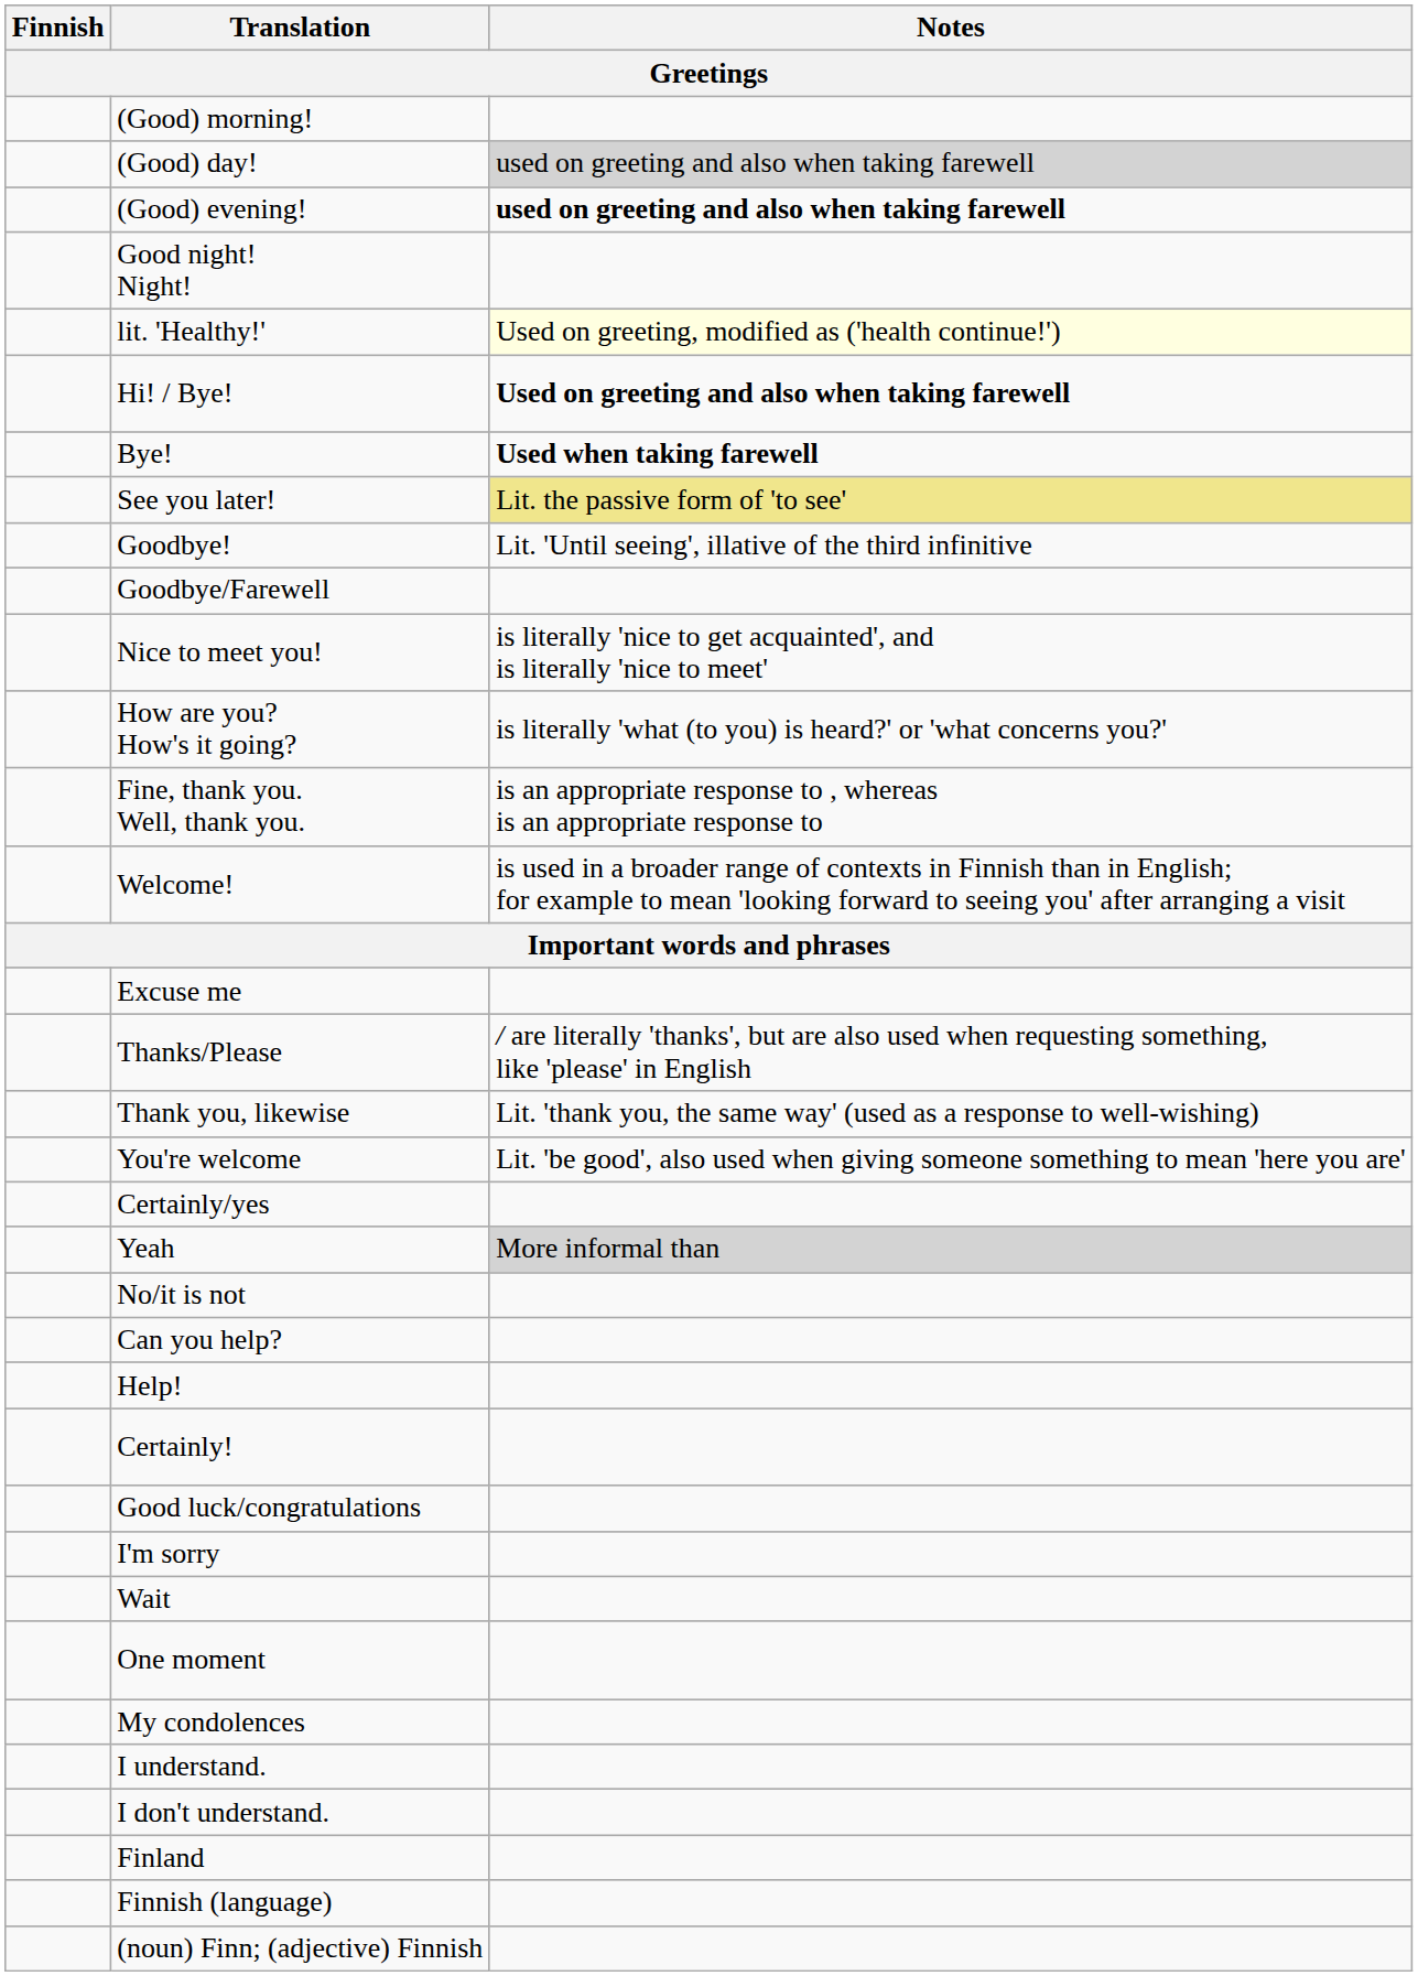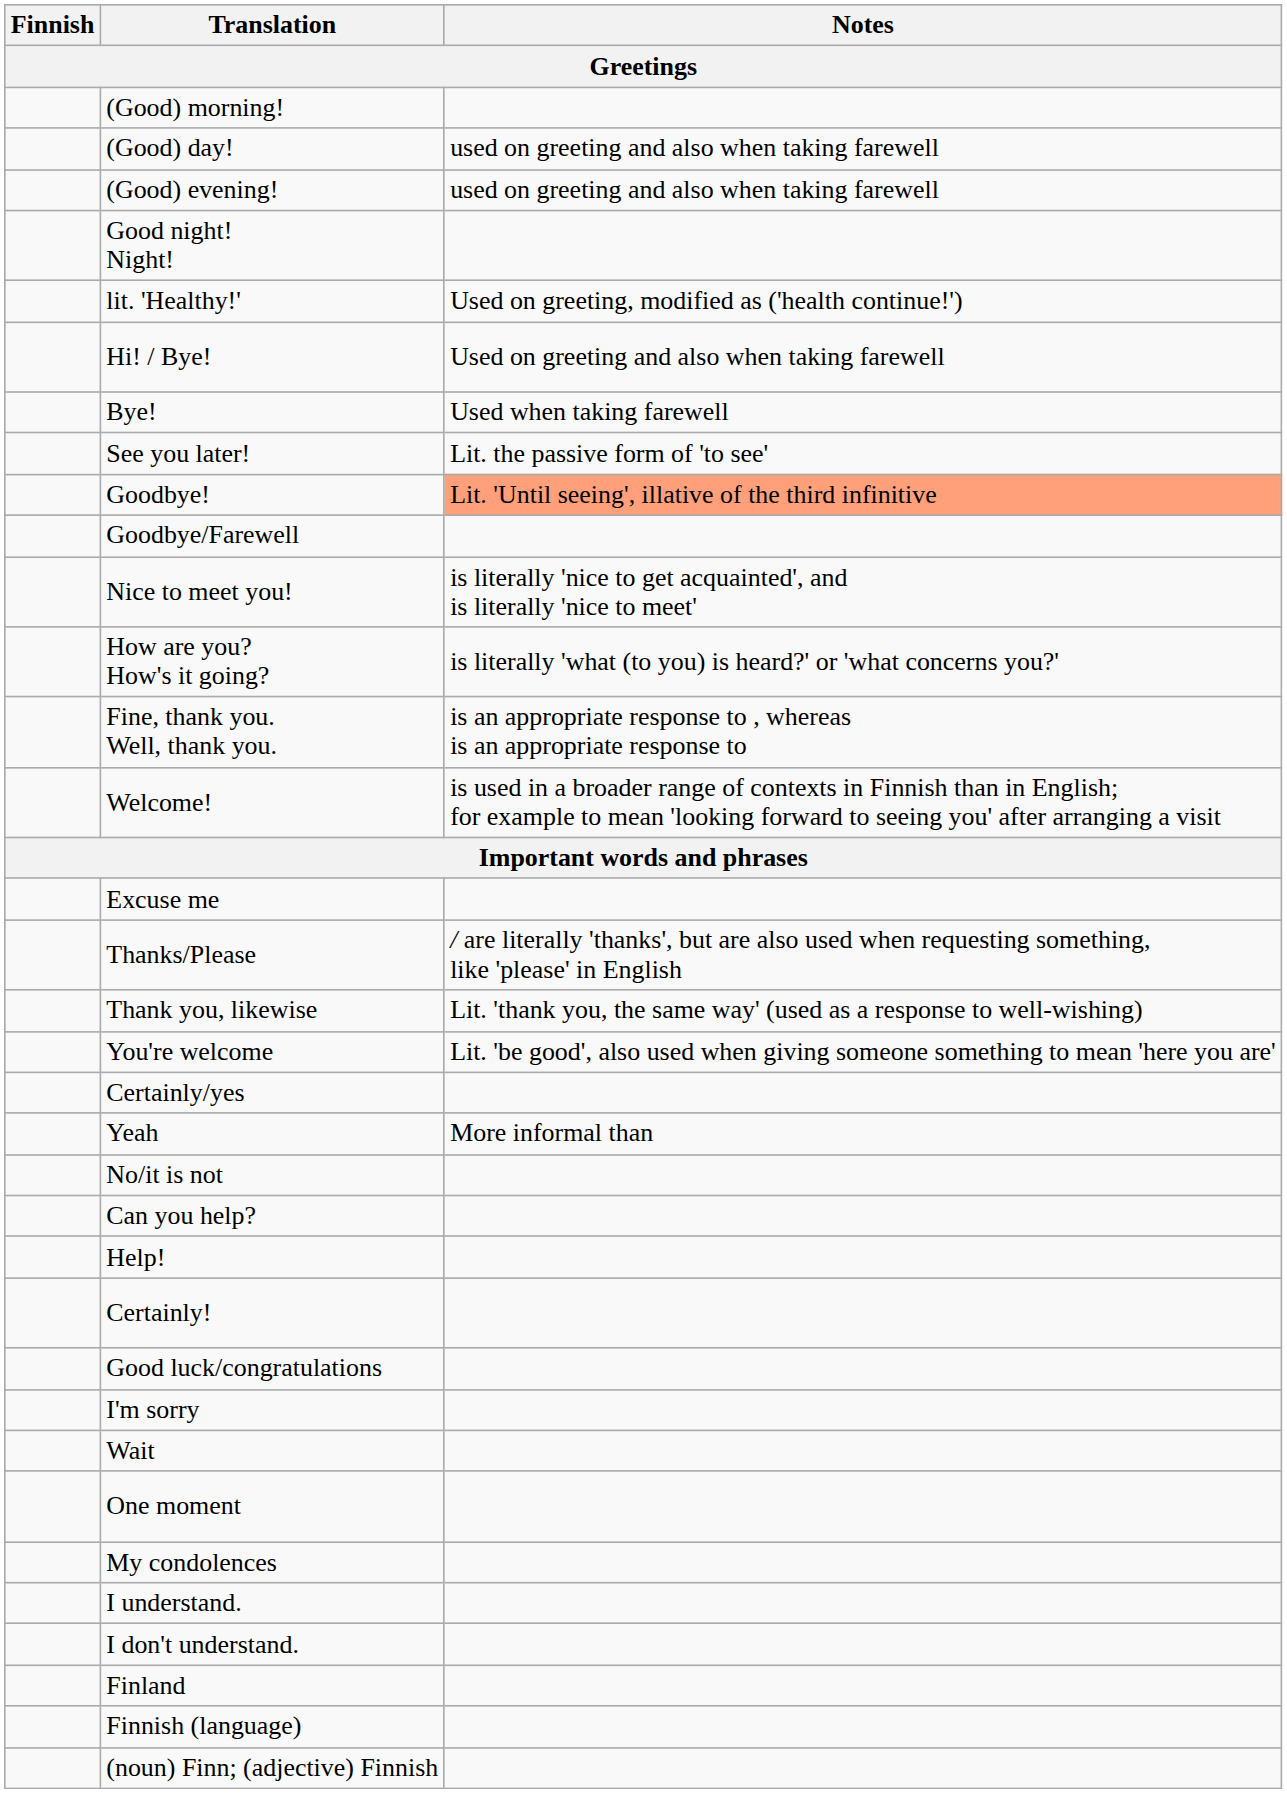(Good) day! | Notes: lightgrey background -> no background
(Good) evening! | Notes: bold -> normal
lit. 'Healthy!' | Notes: lightyellow background -> no background
Hi! / Bye! | Notes: bold -> normal
Bye! | Notes: bold -> normal
See you later! | Notes: khaki background -> no background
Goodbye! | Notes: no background -> lightsalmon background
Yeah | Notes: lightgrey background -> no background
